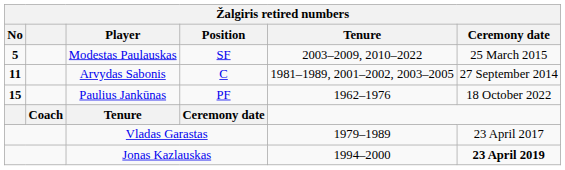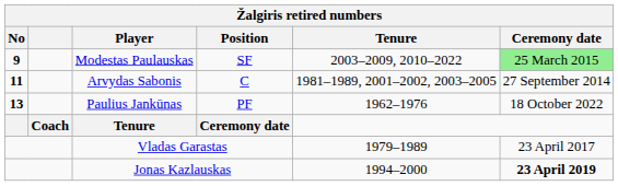Modestas Paulauskas | No: 5 -> 9
Modestas Paulauskas | Ceremony date: no background -> lightgreen background
Paulius Jankūnas | No: 15 -> 13
